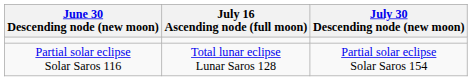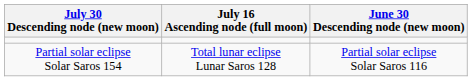columns swapped: June 30 Descending node (new moon) <-> July 30 Descending node (new moon)
